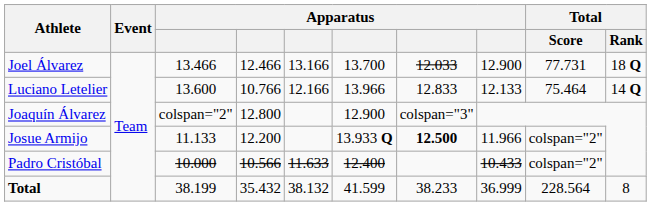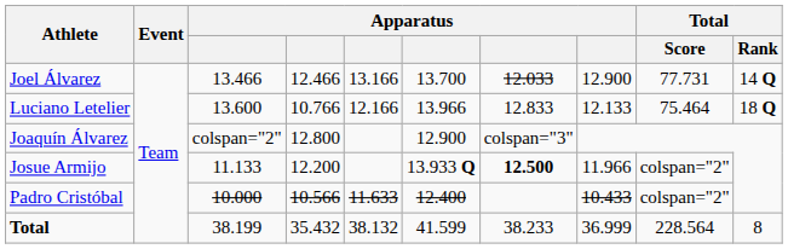Joel Álvarez | Total / Rank: 18 Q -> 14 Q
Luciano Letelier | Total / Rank: 14 Q -> 18 Q
